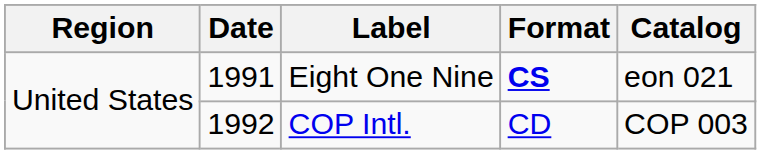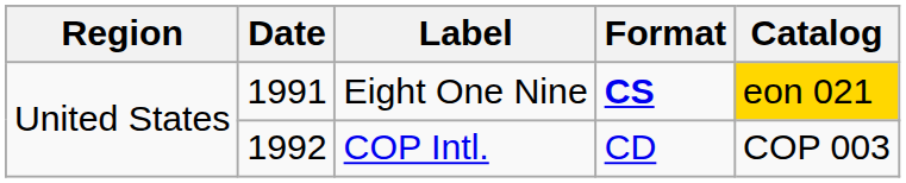1991 / Eight One Nine | Catalog: no background -> gold background
